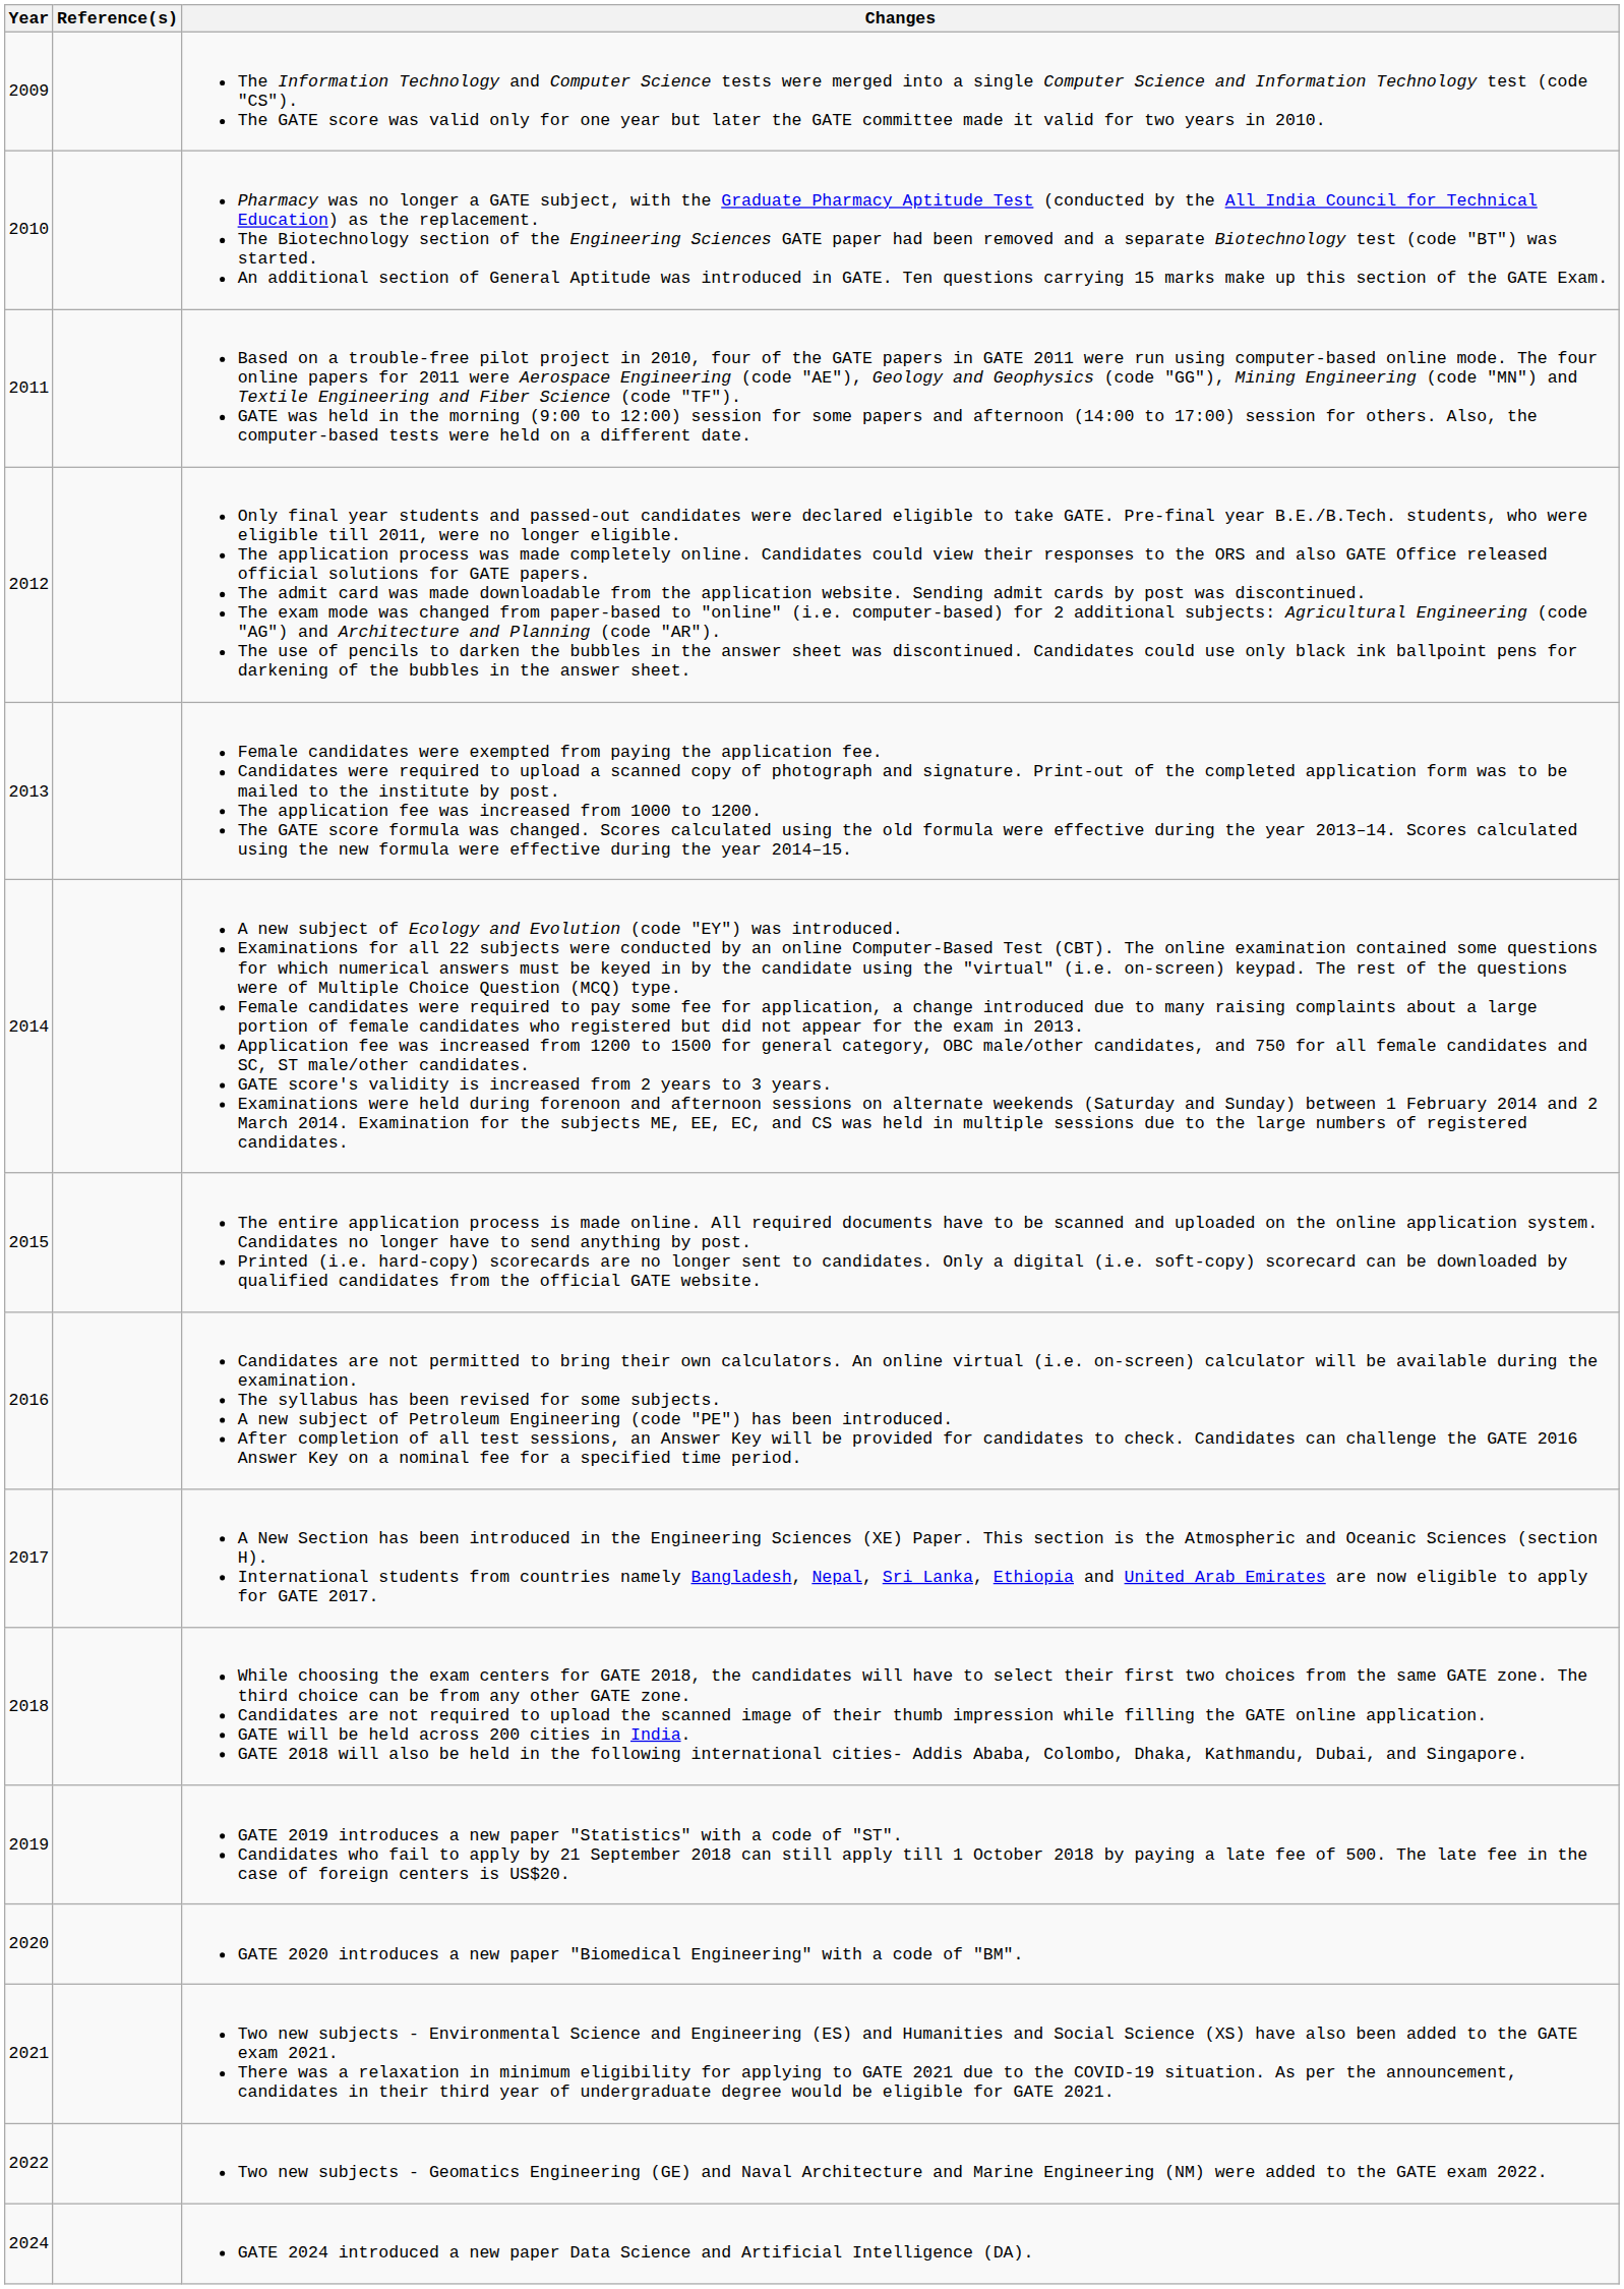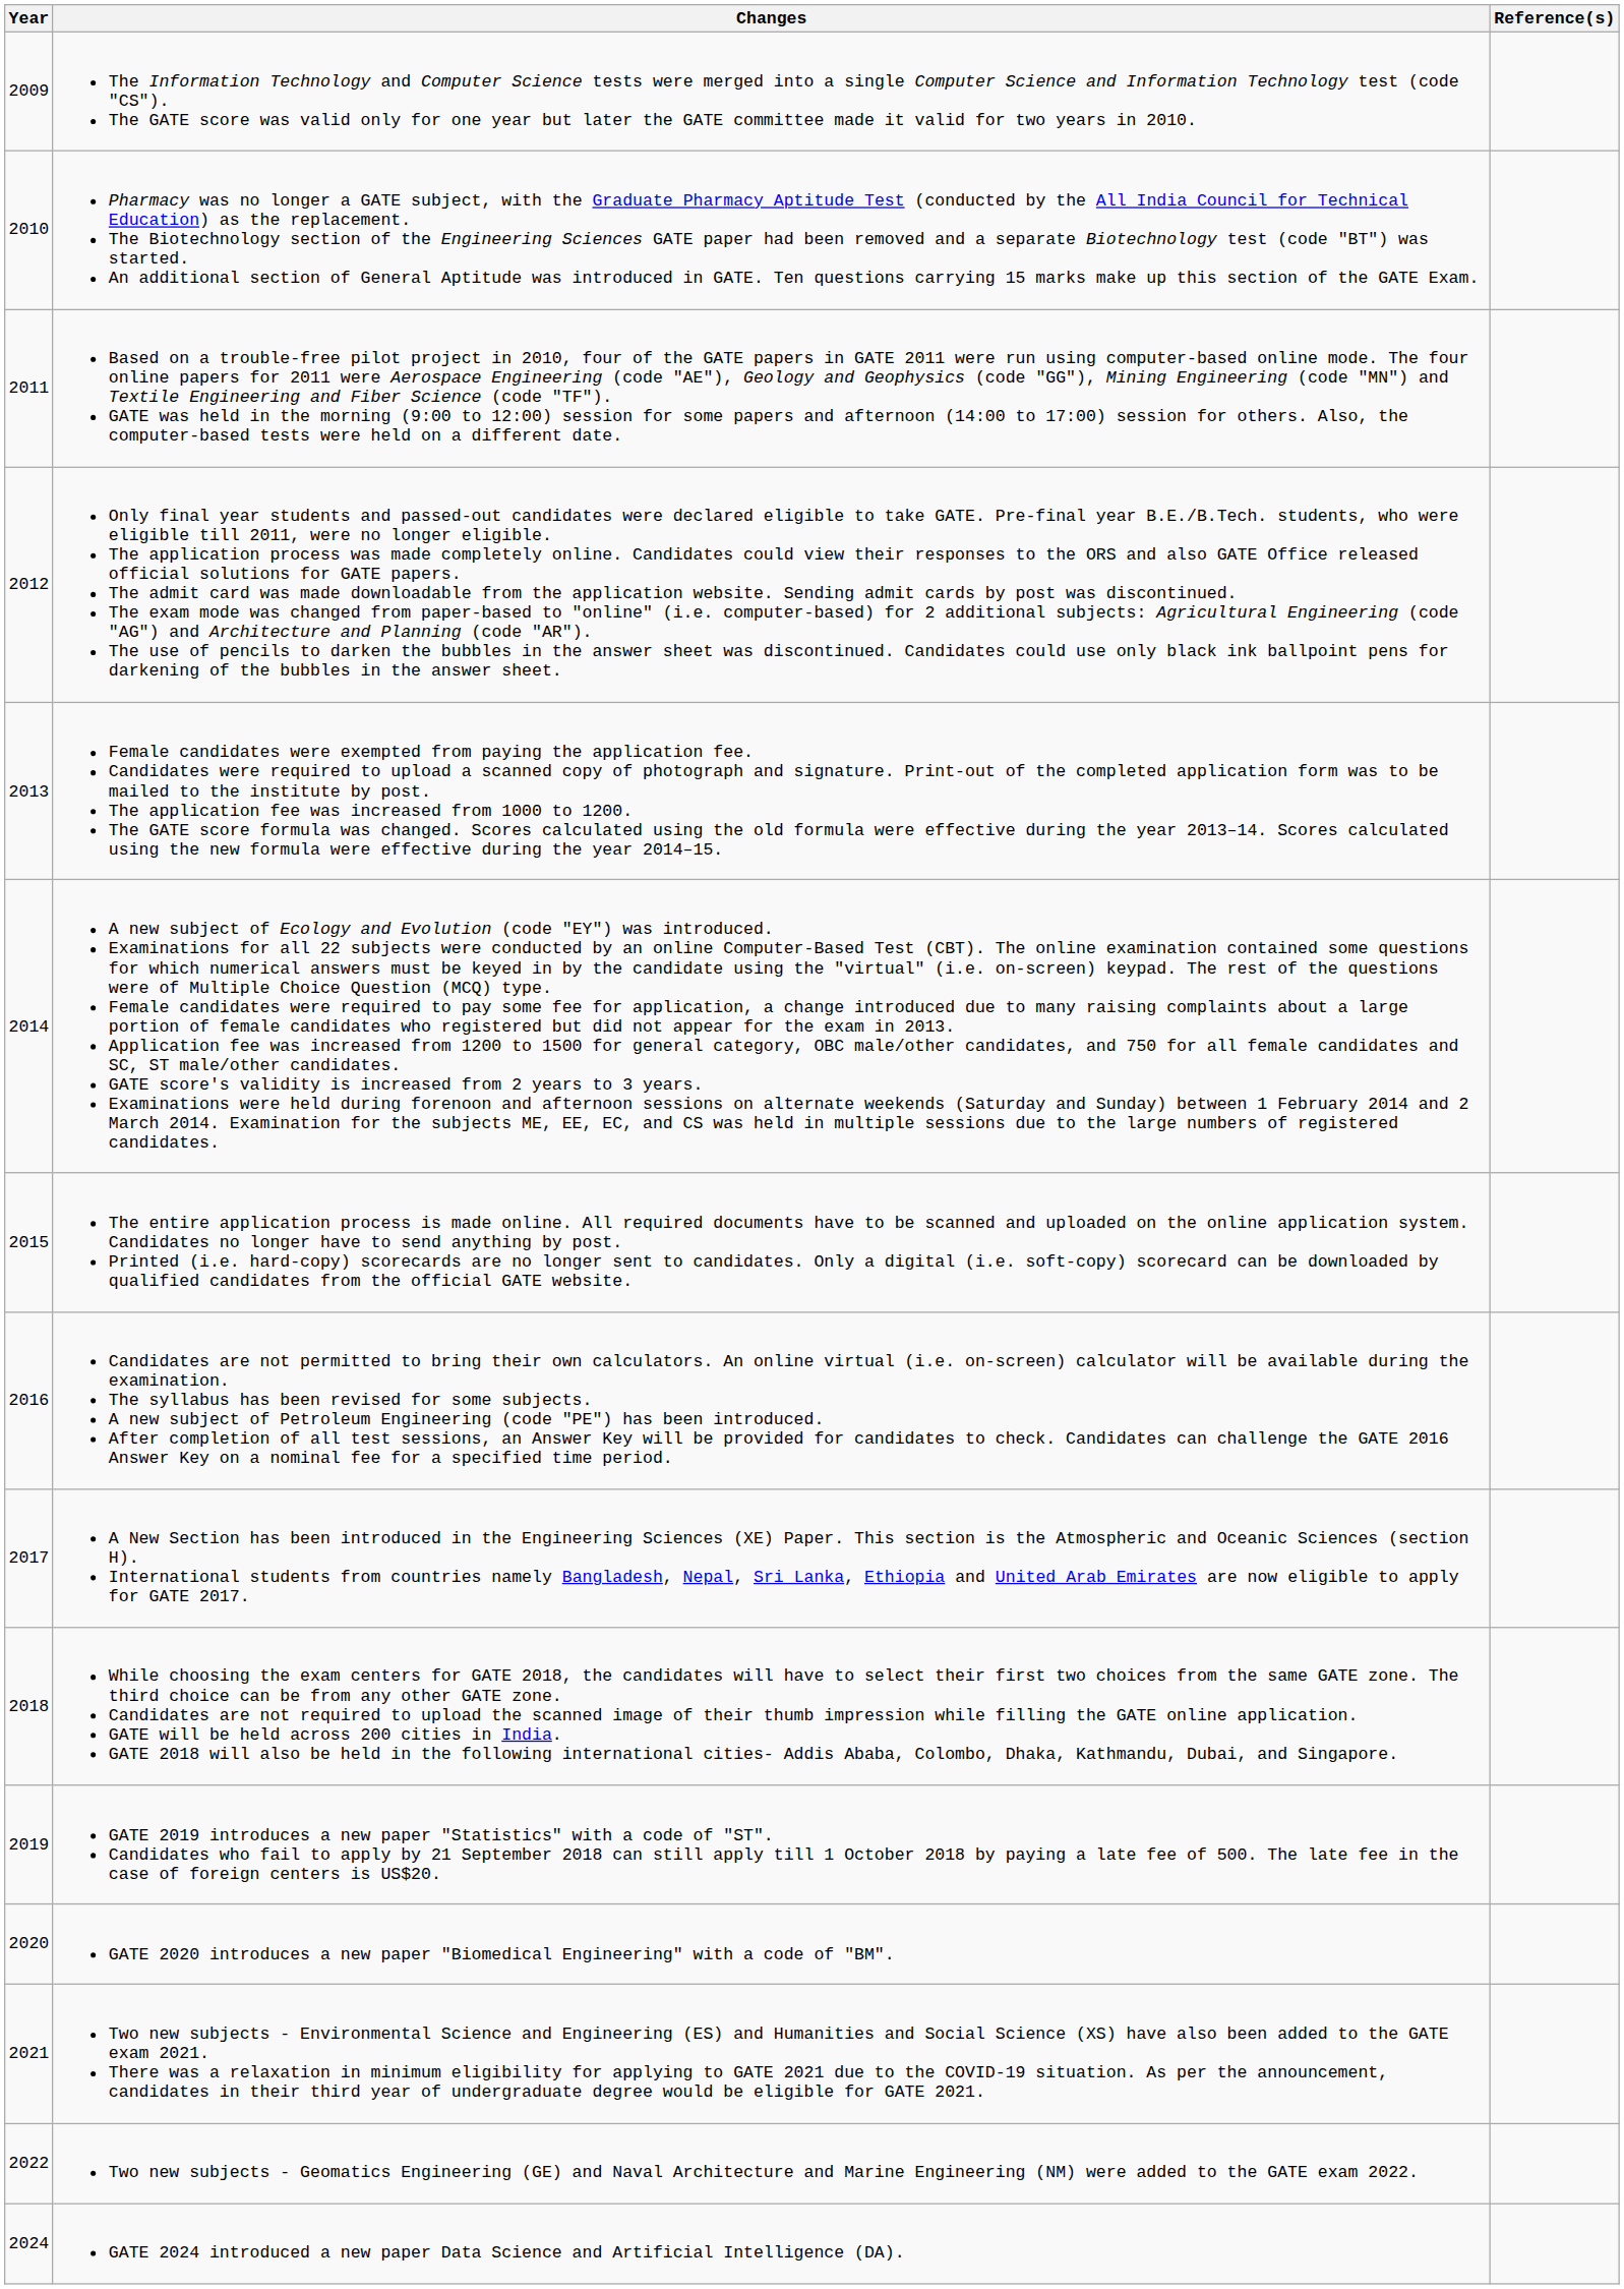columns swapped: Changes <-> Reference(s)
